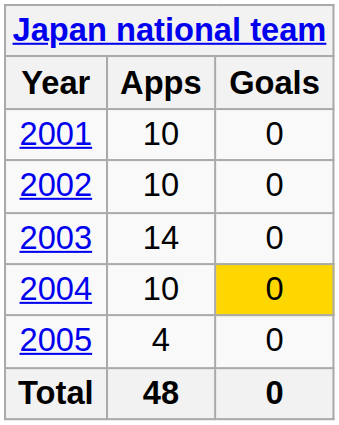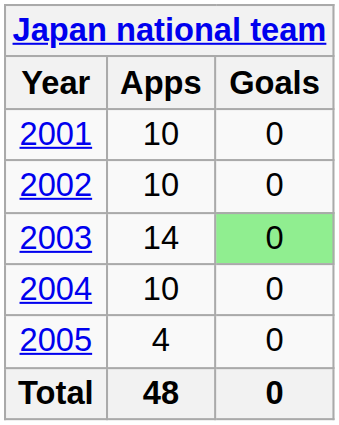2003 | Goals: no background -> lightgreen background
2004 | Goals: gold background -> no background
